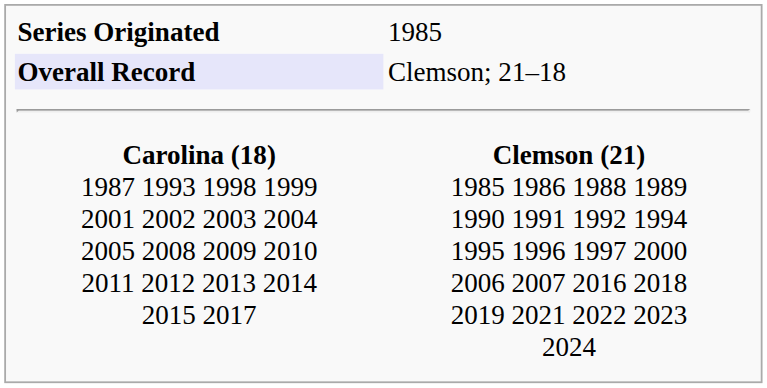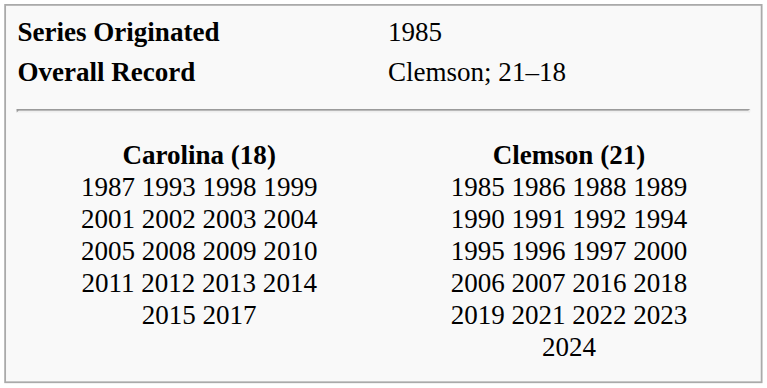row 2 | column 1: lavender background -> no background
